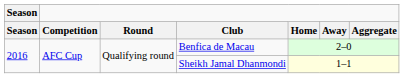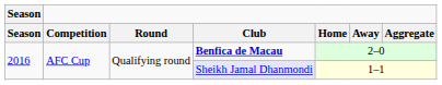Benfica de Macau | Club: normal -> bold
Sheikh Jamal Dhanmondi | Club: no background -> lavender background
